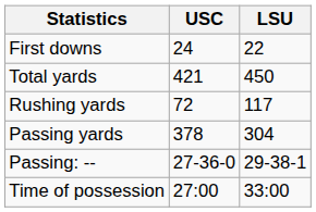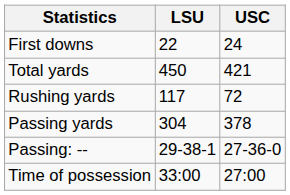columns swapped: USC <-> LSU
